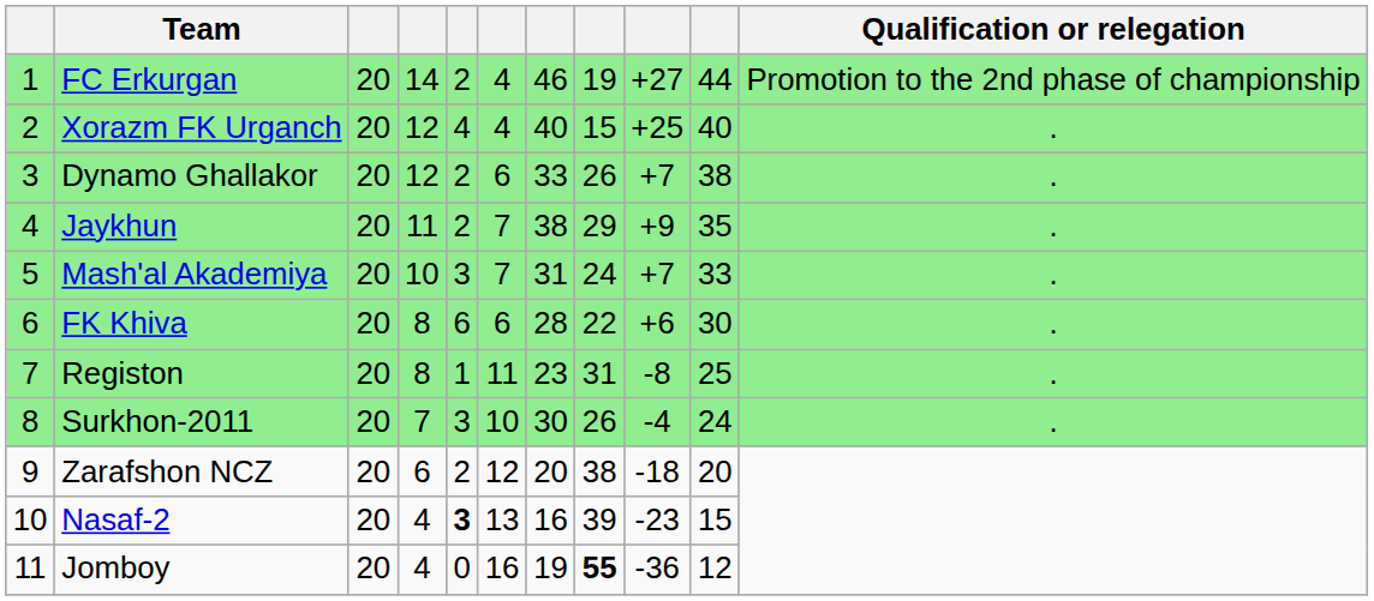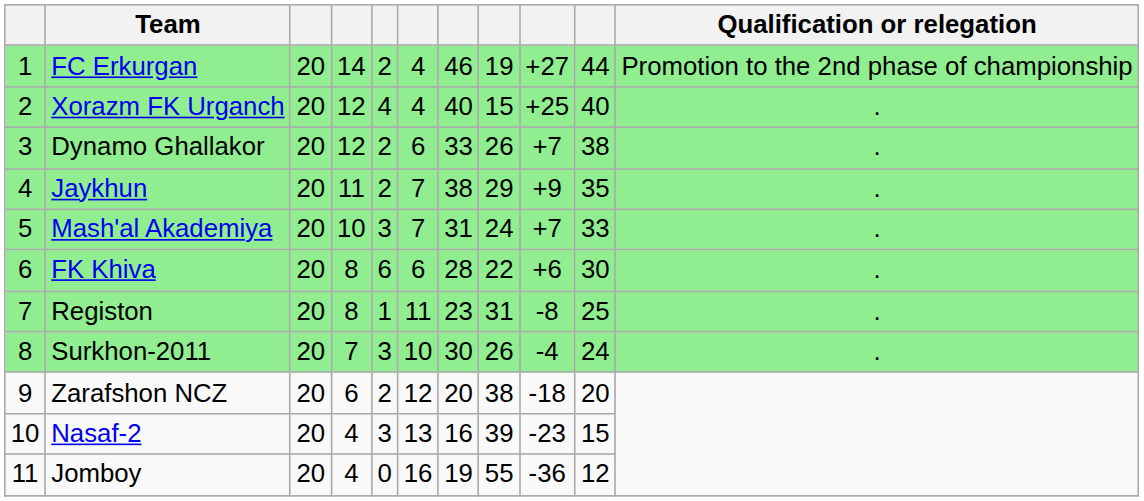Nasaf-2 | column 5: bold -> normal
Jomboy | column 8: bold -> normal
